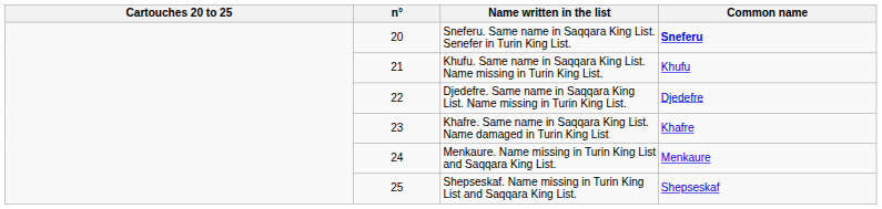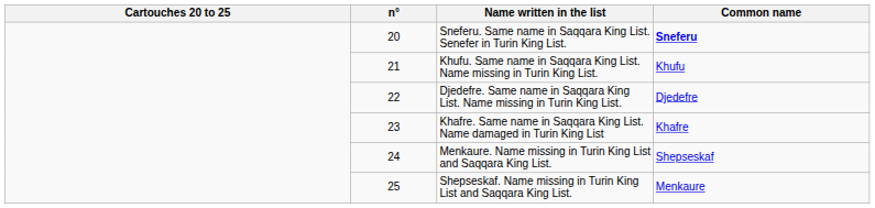row 6 | Common name: Menkaure -> Shepseskaf
row 7 | Common name: Shepseskaf -> Menkaure
